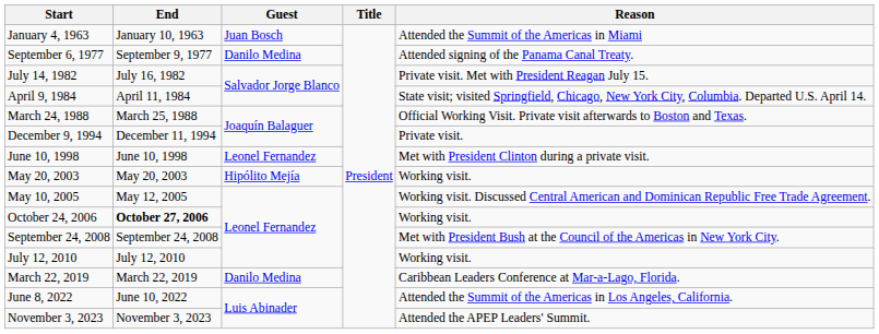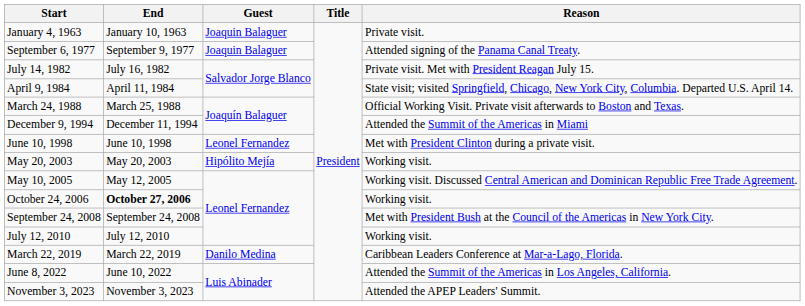January 4, 1963 | Guest: Juan Bosch -> Joaquin Balaguer
January 4, 1963 | Reason: Attended the Summit of the Americas in Miami -> Private visit.
September 6, 1977 | Guest: Danilo Medina -> Joaquin Balaguer
December 9, 1994 | Reason: Private visit. -> Attended the Summit of the Americas in Miami
